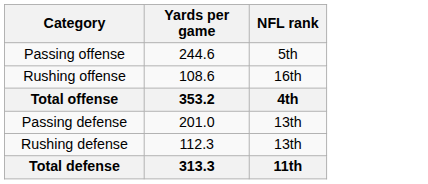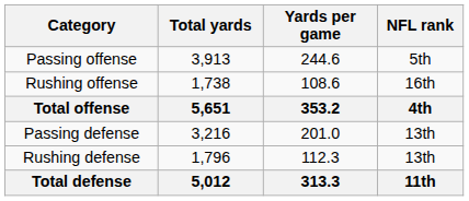+ column: Total yards | 3,913 | 1,738 | 5,651 | 3,216 | 1,796 | 5,012
